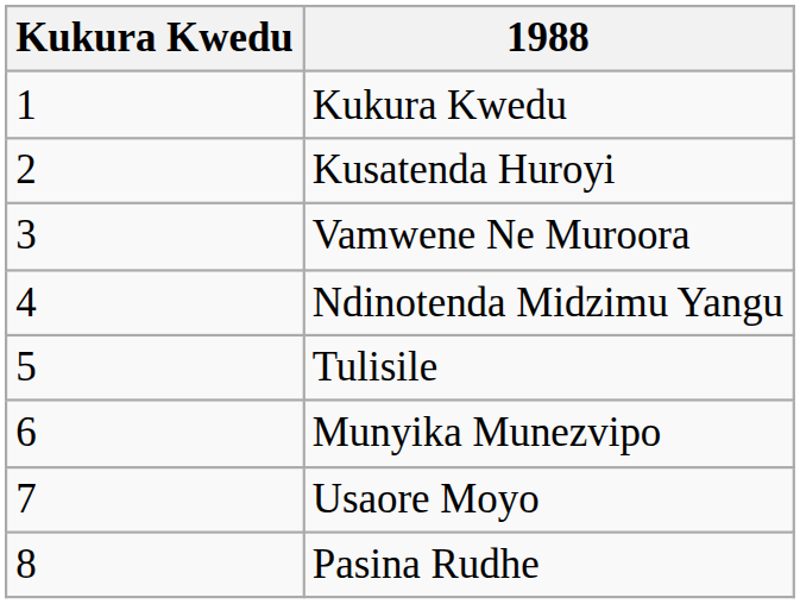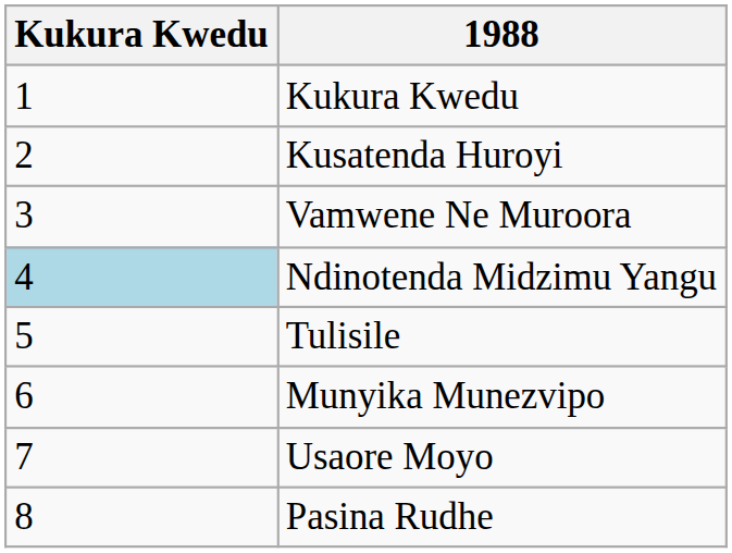Ndinotenda Midzimu Yangu | Kukura Kwedu: no background -> lightblue background
